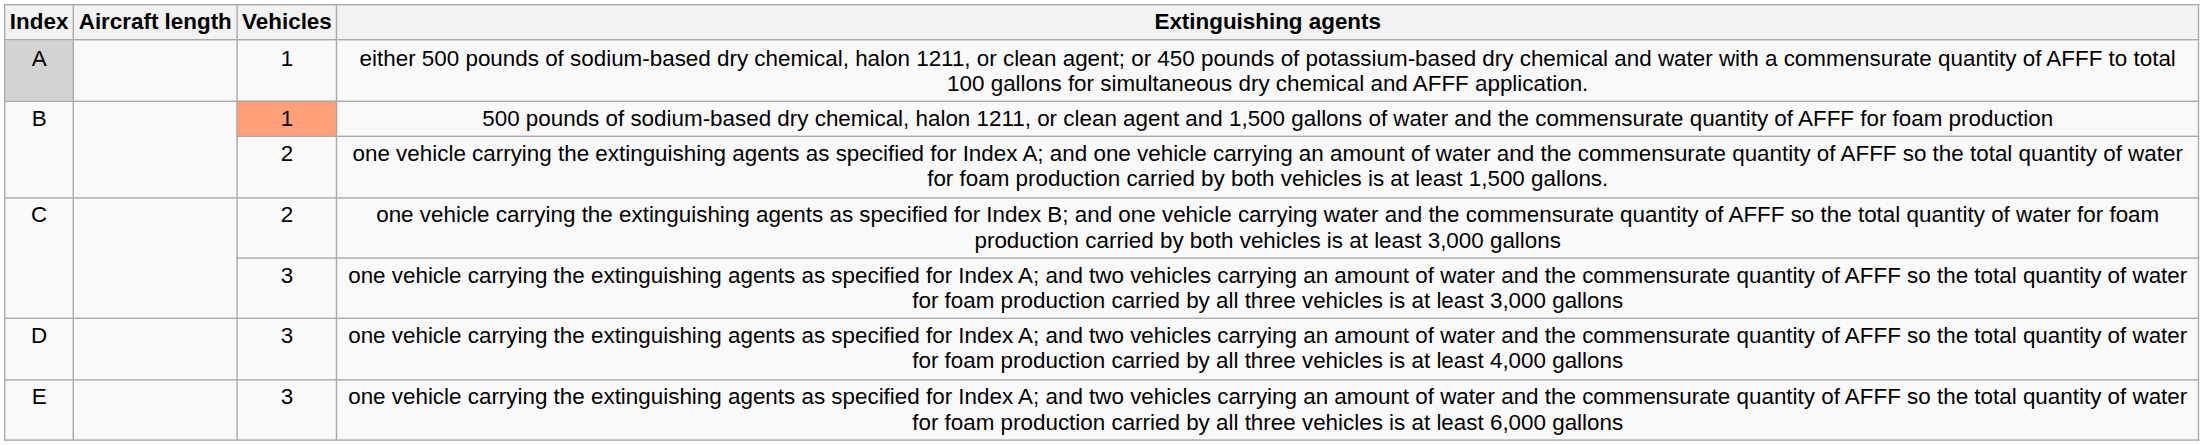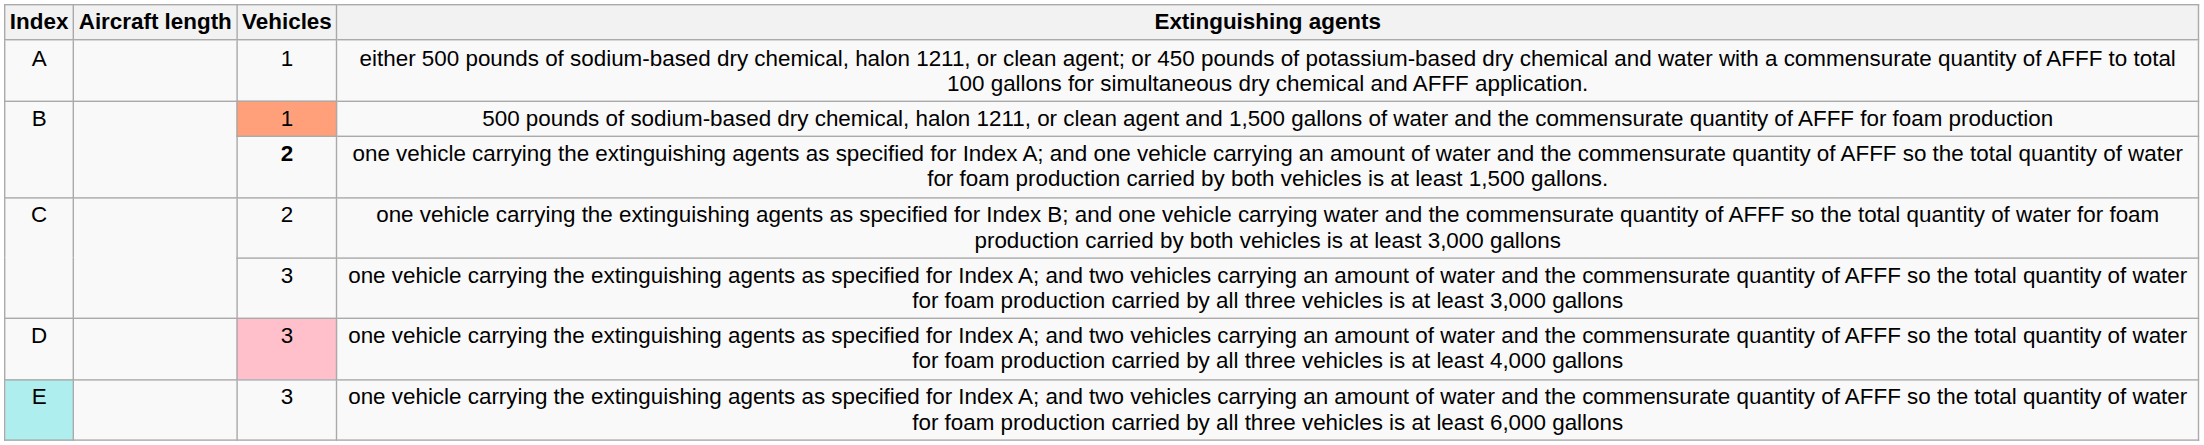row 2 | Index: lightgrey background -> no background
row 4 | Vehicles: normal -> bold
row 7 | Vehicles: no background -> pink background
row 8 | Index: no background -> paleturquoise background
